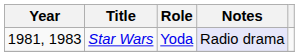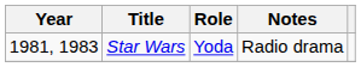Star Wars | Notes: lavender background -> no background
